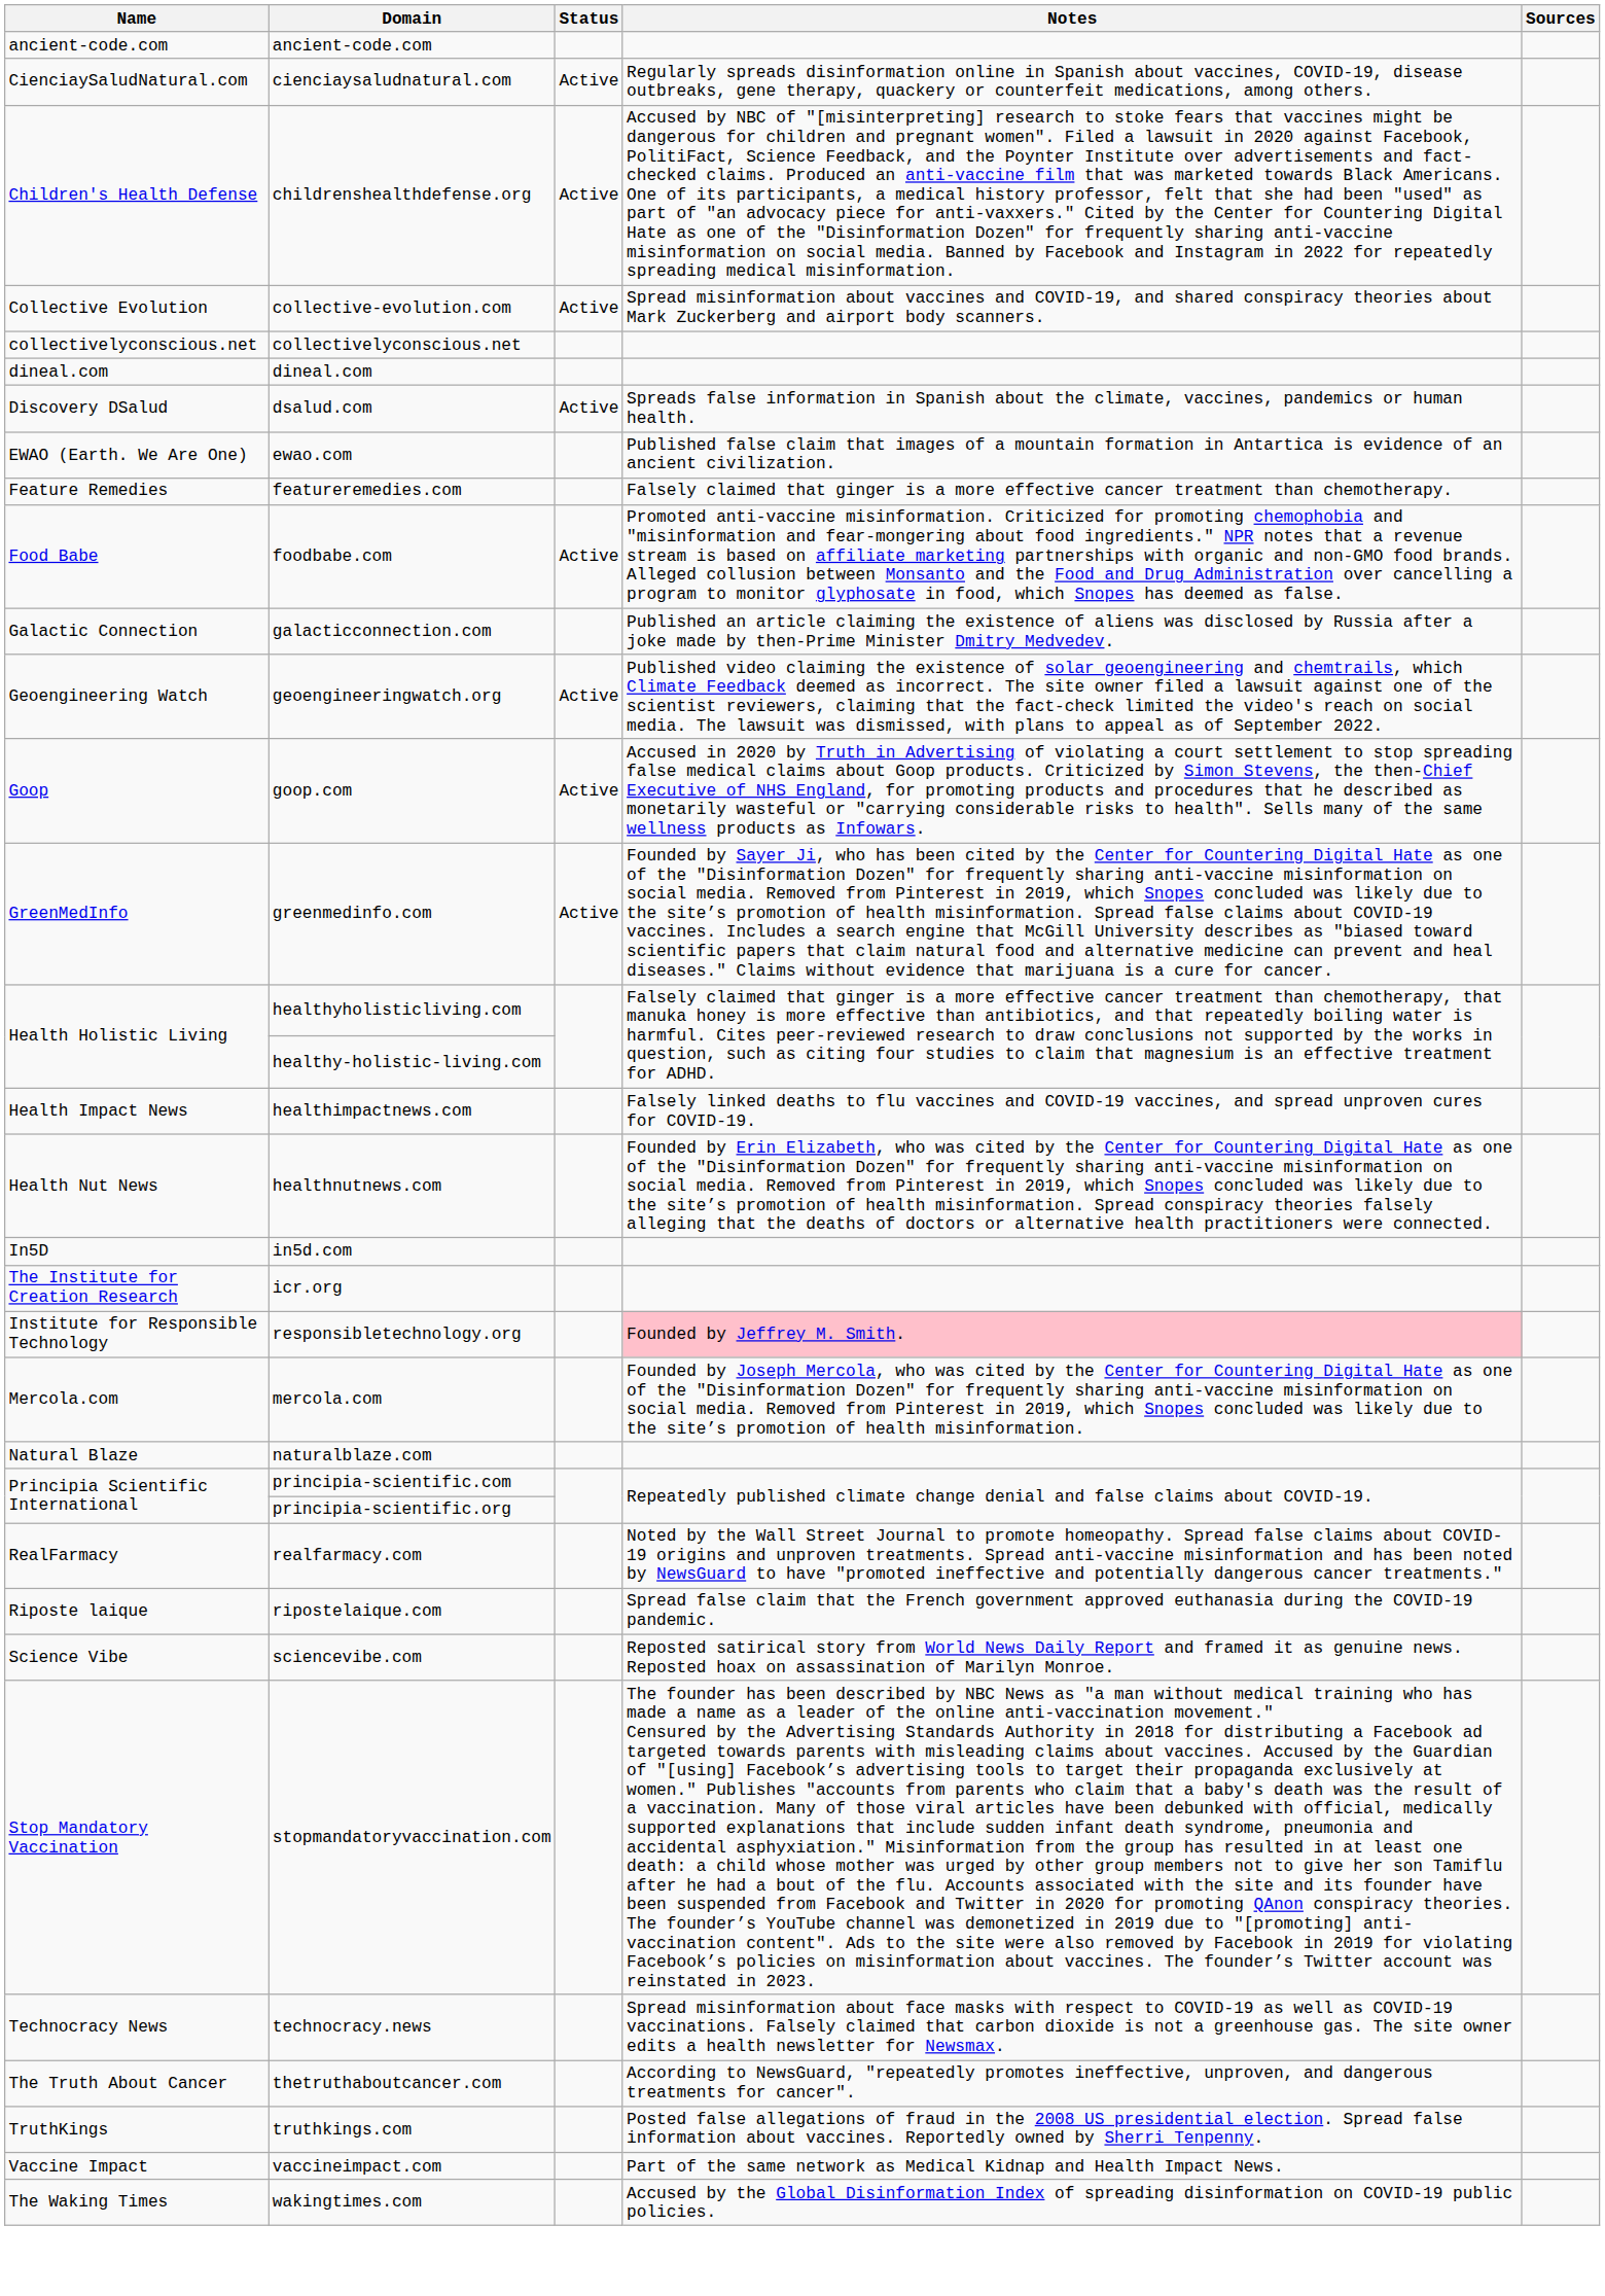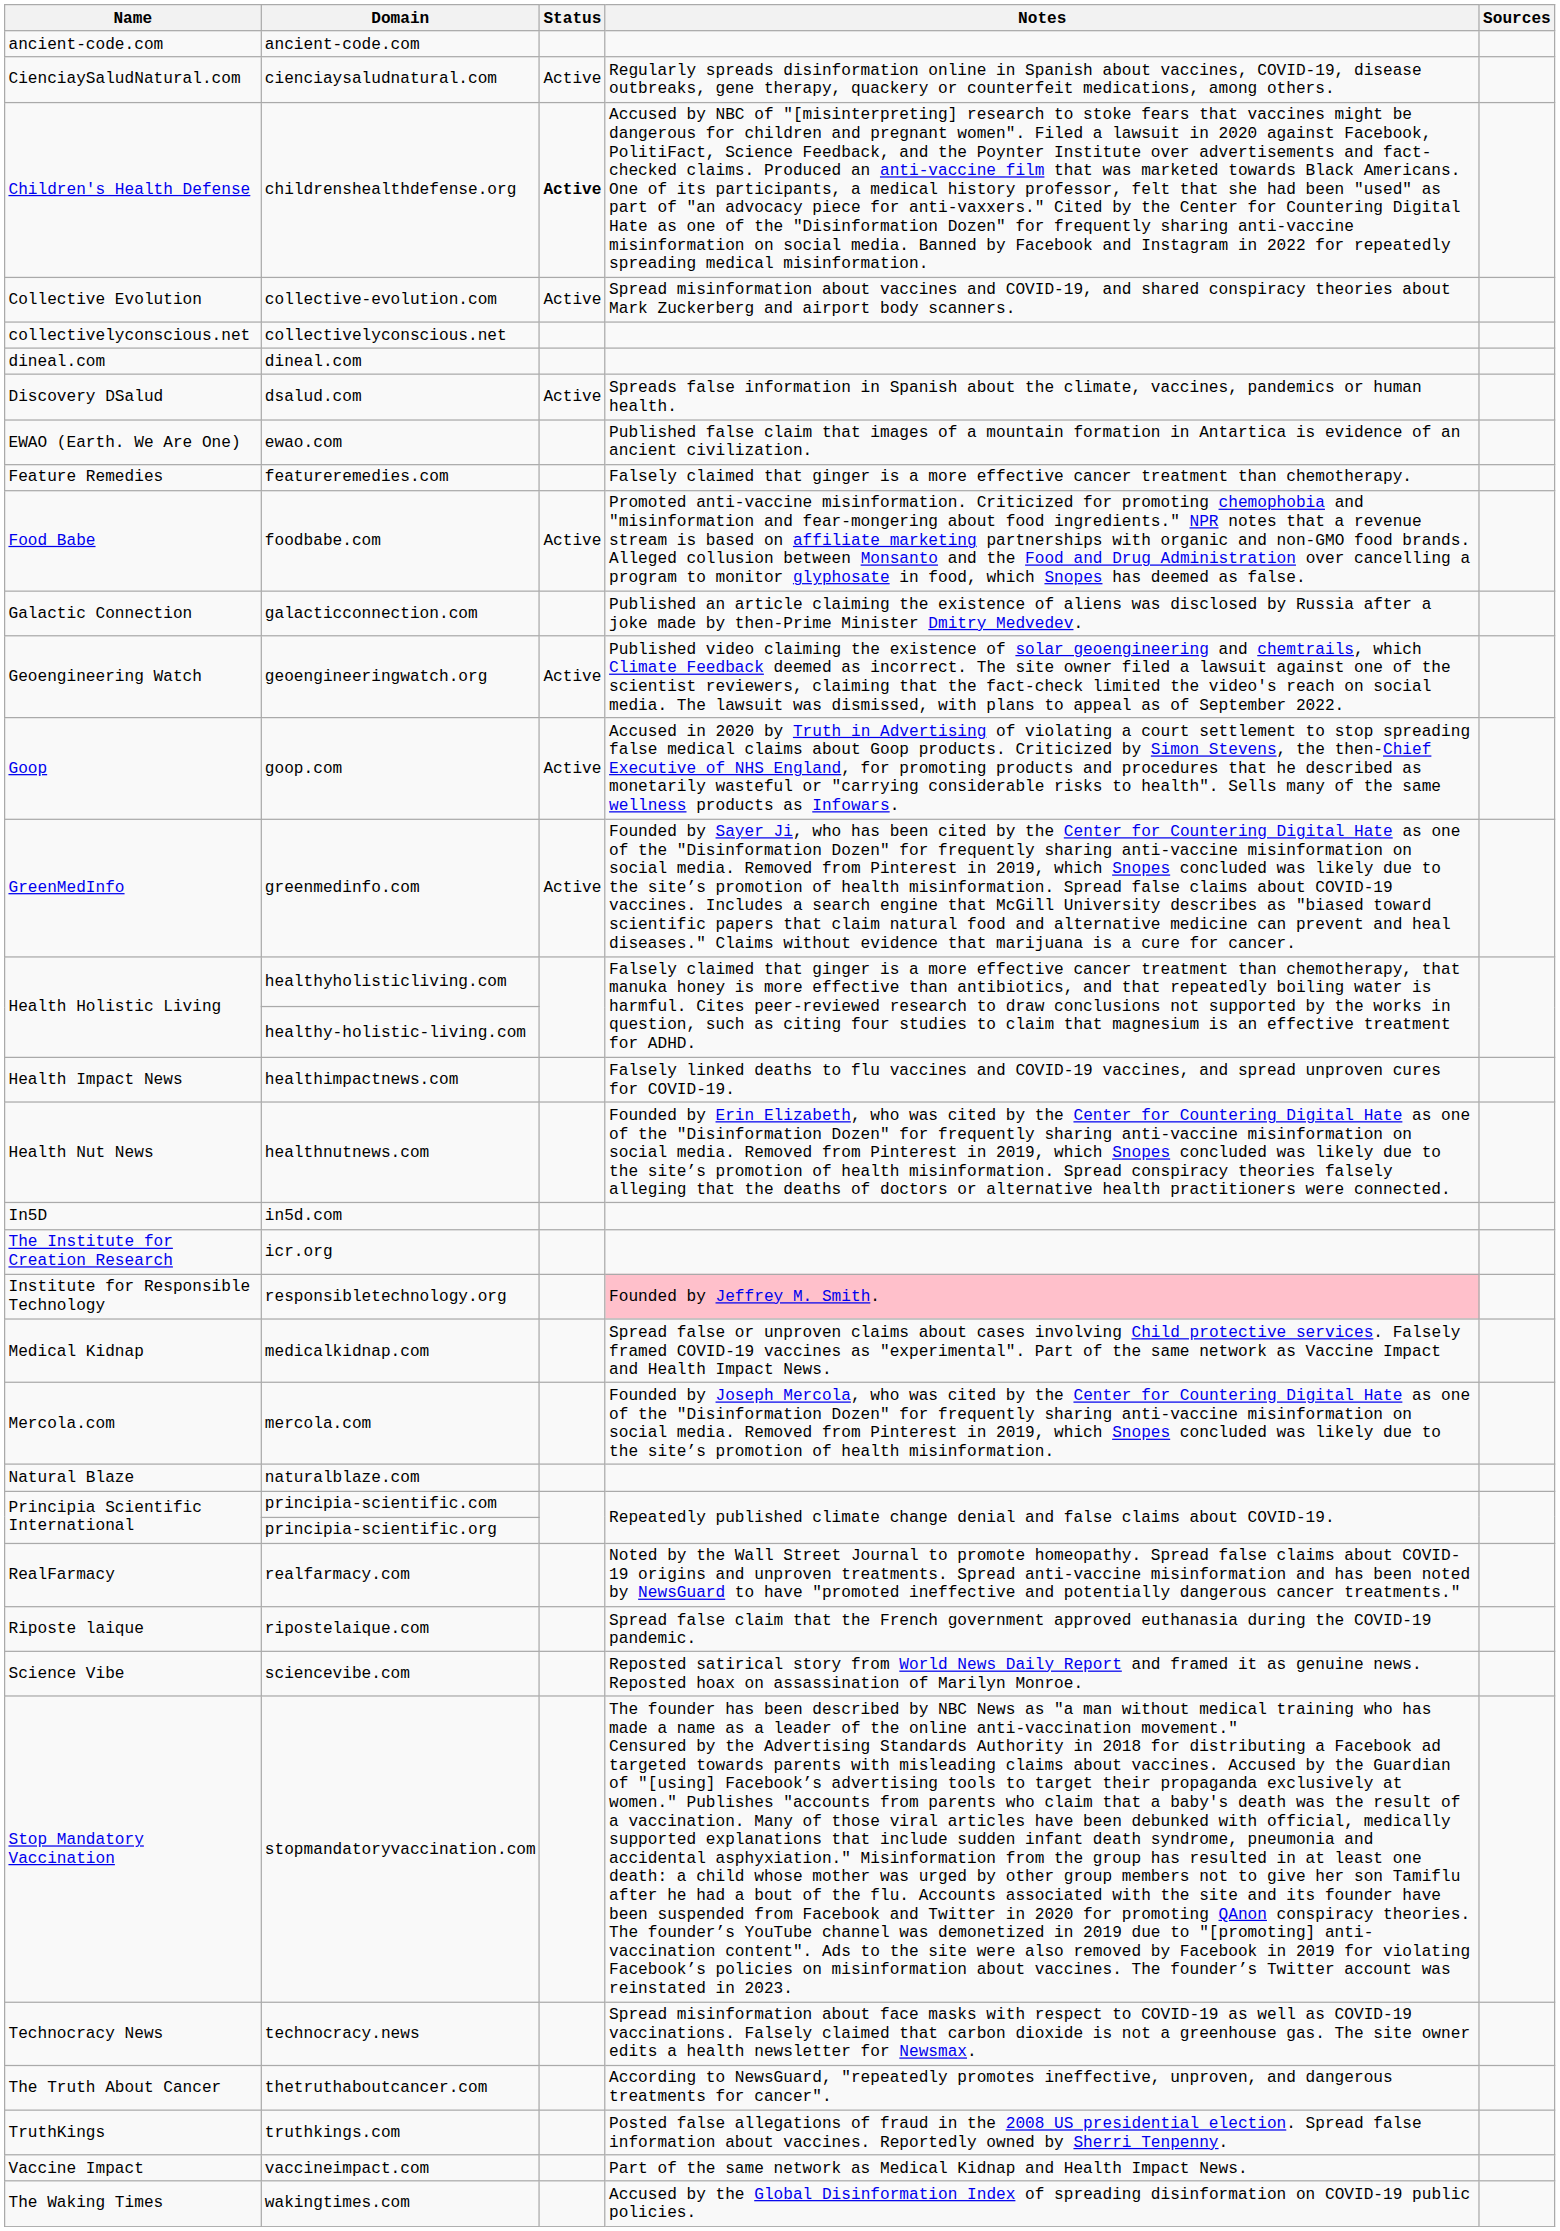childrenshealthdefense.org | Status: normal -> bold
+ row: Medical Kidnap | medicalkidnap.com | Spread false or unproven claims about cases involving Child protective services. Falsely framed COVID-19 vaccines as "experimental". Part of the same network as Vaccine Impact and Health Impact News.
